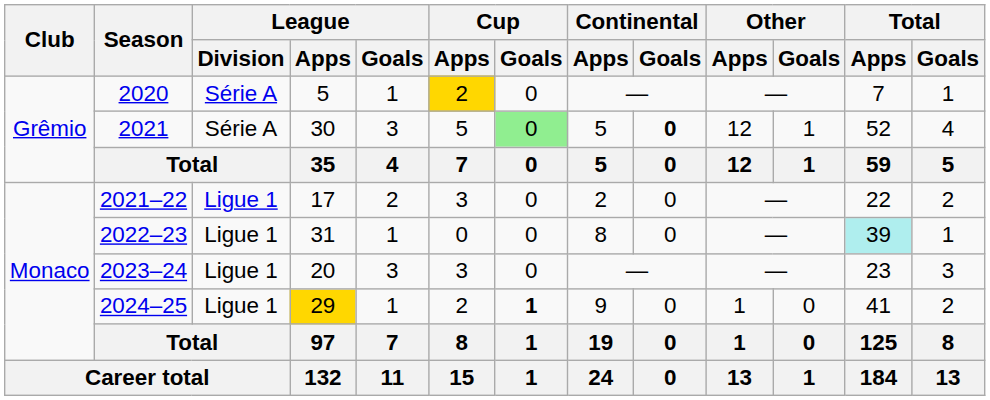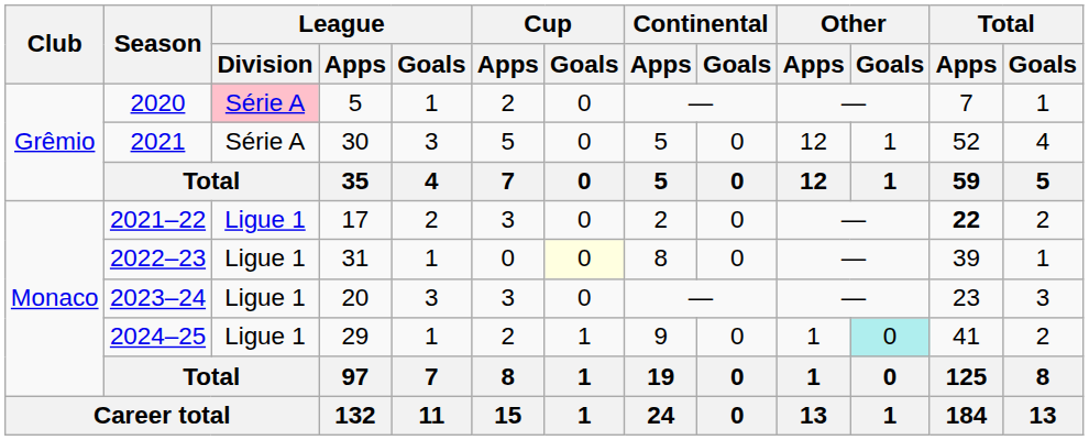2020 | League / Division: no background -> pink background
2020 | Cup / Apps: gold background -> no background
2021 | Cup / Goals: lightgreen background -> no background
2021 | Continental / Goals: bold -> normal
2021–22 | Total / Apps: normal -> bold
2022–23 | Cup / Goals: no background -> lightyellow background
2022–23 | Total / Apps: paleturquoise background -> no background
2024–25 | League / Apps: gold background -> no background
2024–25 | Cup / Goals: bold -> normal
2024–25 | Other / Goals: no background -> paleturquoise background
